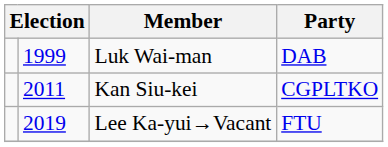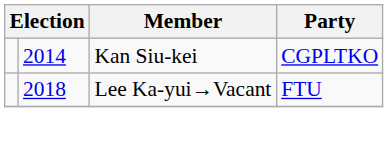- row: 1999 | Luk Wai-man | DAB
Kan Siu-kei | column 2: 2011 -> 2014
Lee Ka-yui→Vacant | column 2: 2019 -> 2018
